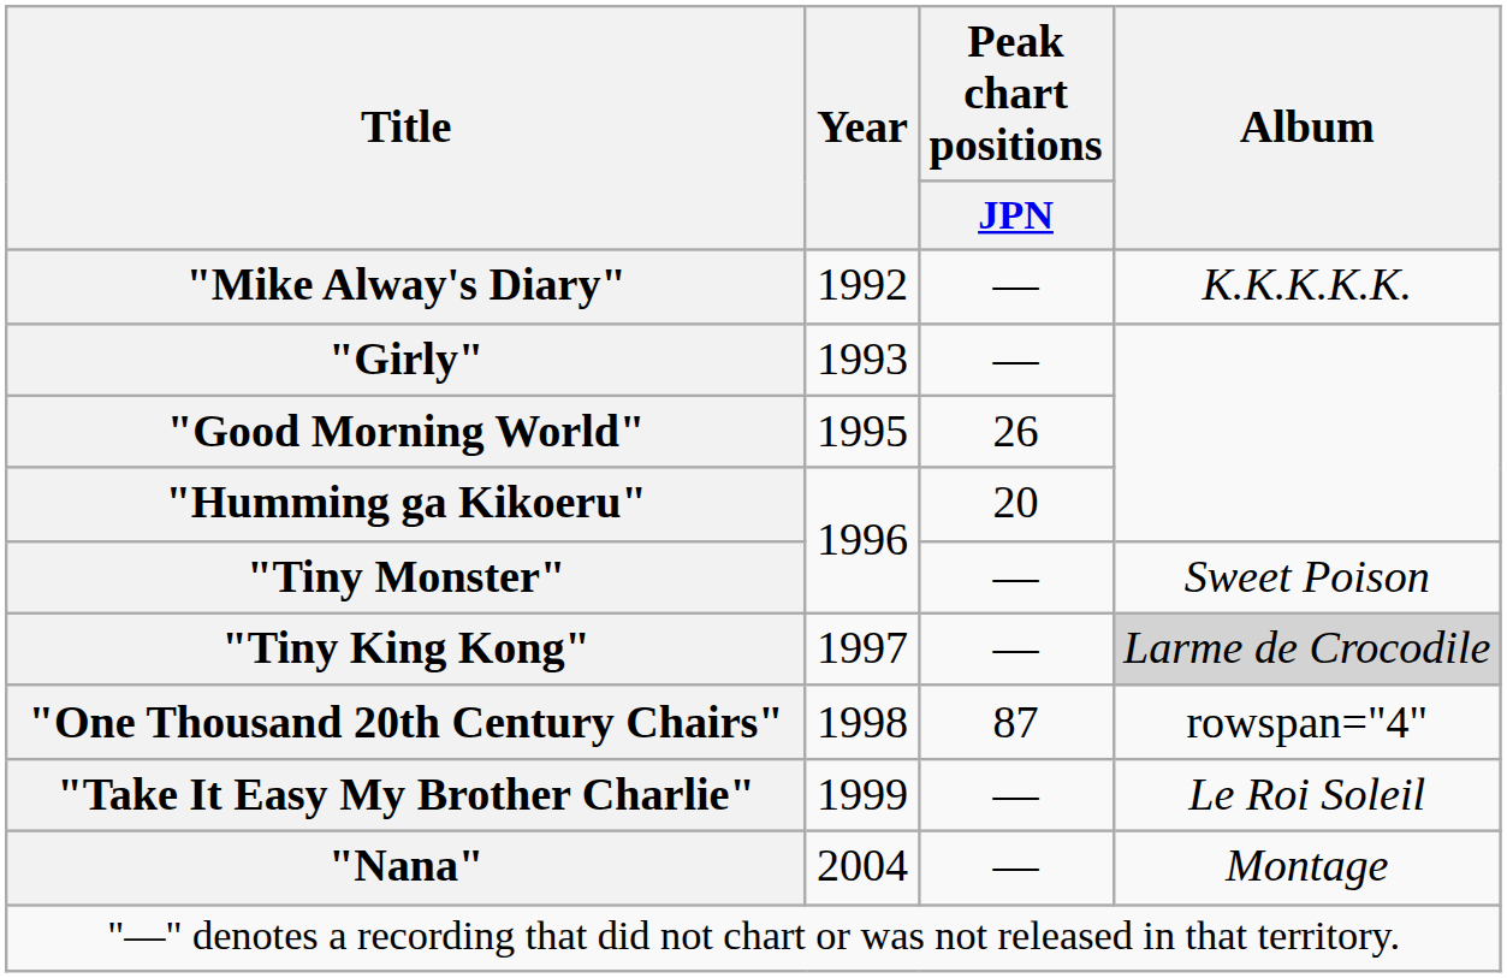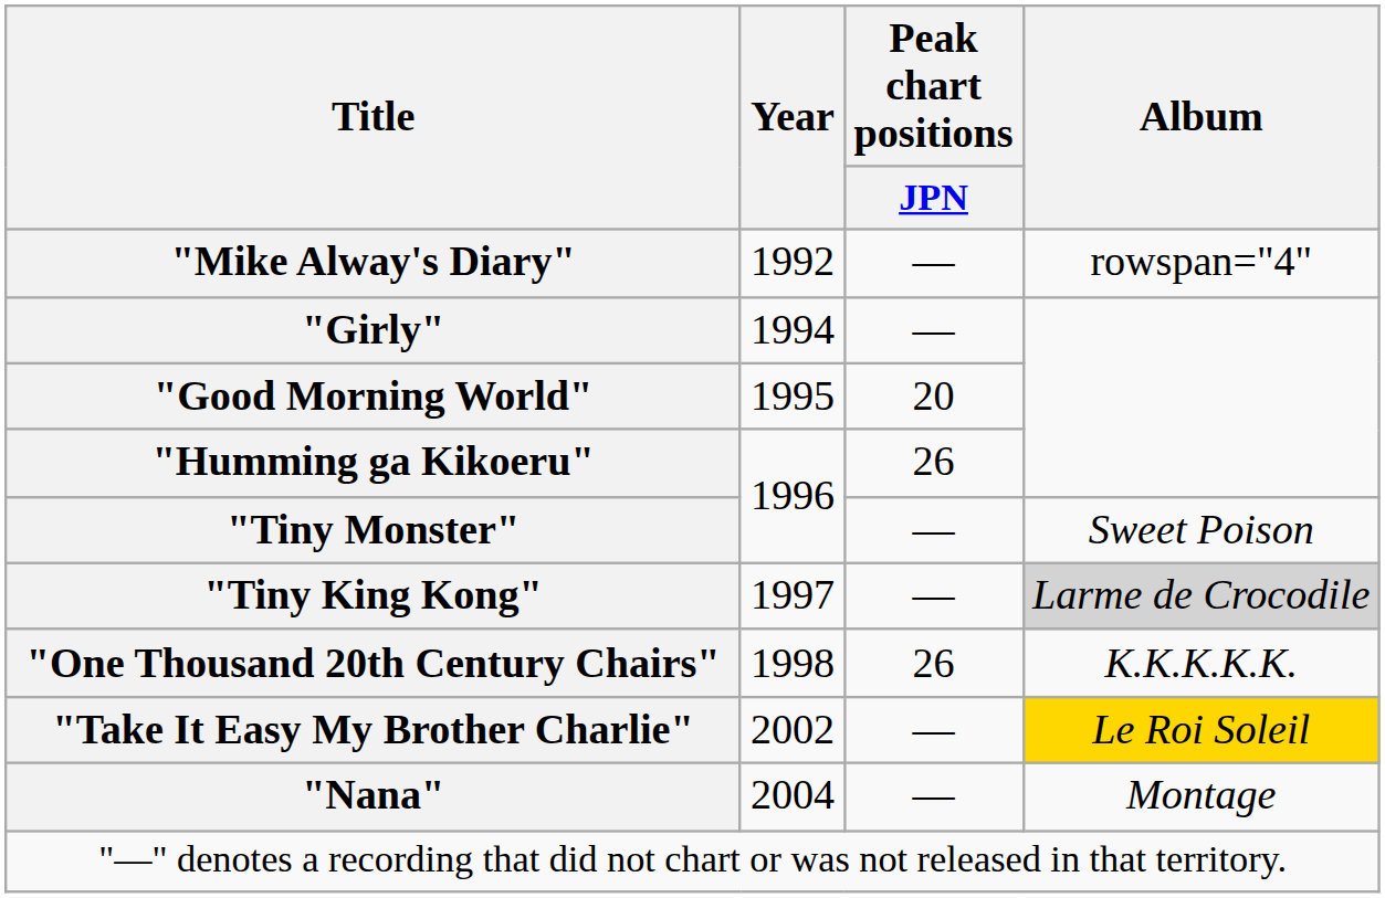"Mike Alway's Diary" | Album: K.K.K.K.K. -> rowspan="4"
"Girly" | Year: 1993 -> 1994
"Good Morning World" | Peak chart positions / JPN: 26 -> 20
"Humming ga Kikoeru" | Peak chart positions / JPN: 20 -> 26
"One Thousand 20th Century Chairs" | Peak chart positions / JPN: 87 -> 26
"One Thousand 20th Century Chairs" | Album: rowspan="4" -> K.K.K.K.K.
"Take It Easy My Brother Charlie" | Year: 1999 -> 2002
"Take It Easy My Brother Charlie" | Album: no background -> gold background
